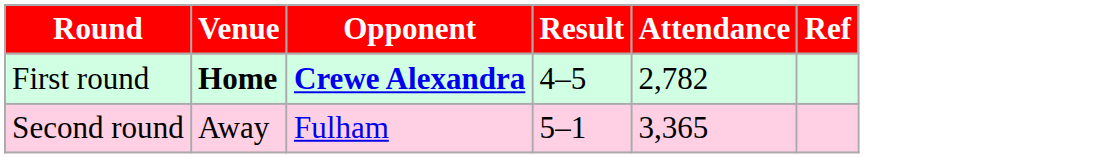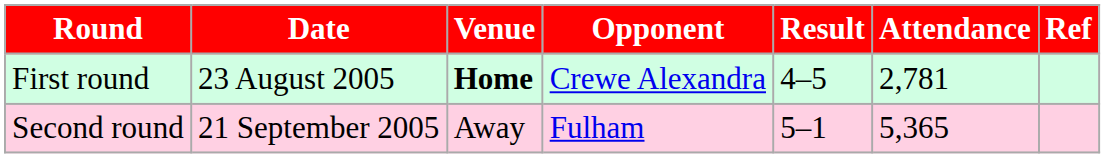+ column: Date | 23 August 2005 | 21 September 2005
First round | Opponent: bold -> normal
First round | Attendance: 2,782 -> 2,781
Second round | Attendance: 3,365 -> 5,365
